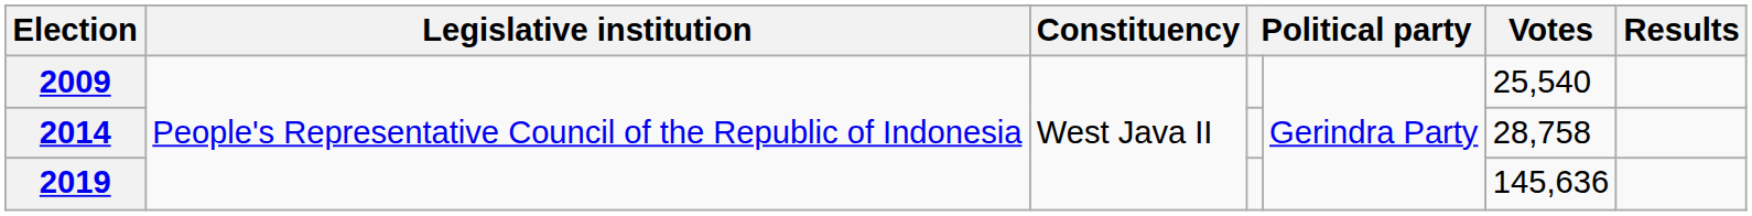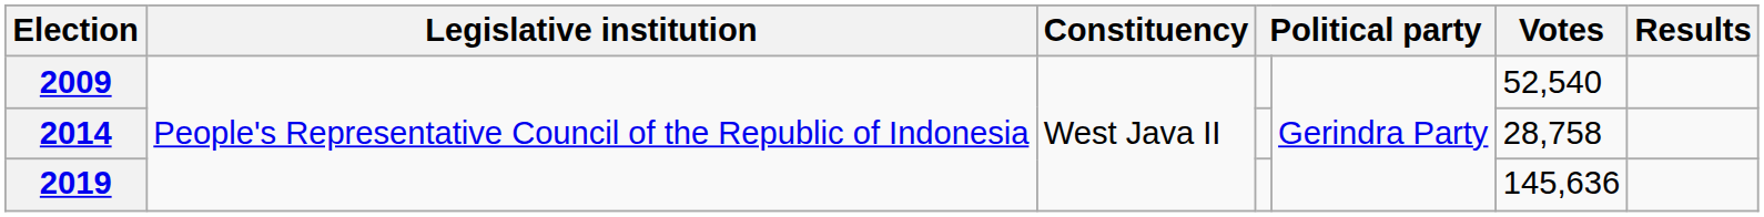2009 | Votes: 25,540 -> 52,540
